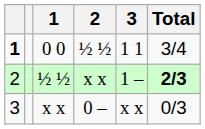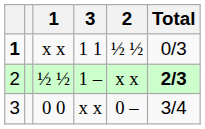columns swapped: 2 <-> 3
row 2 | 1: 0 0 -> x x
row 2 | Total: 3/4 -> 0/3
row 4 | 1: x x -> 0 0
row 4 | Total: 0/3 -> 3/4
